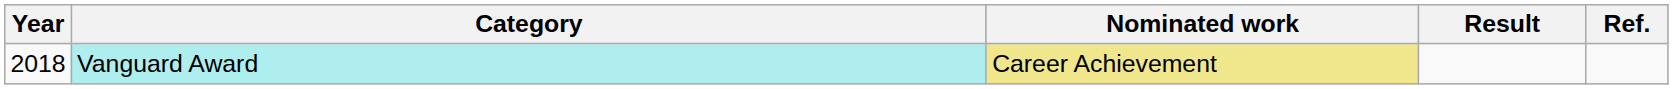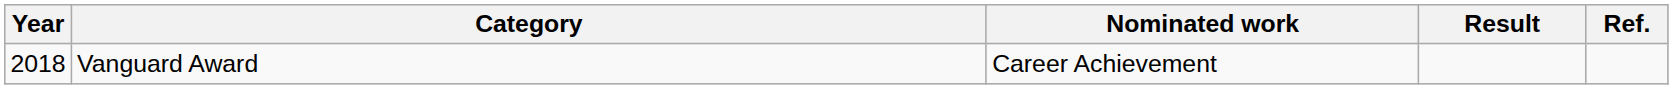row 2 | Category: paleturquoise background -> no background
row 2 | Nominated work: khaki background -> no background
